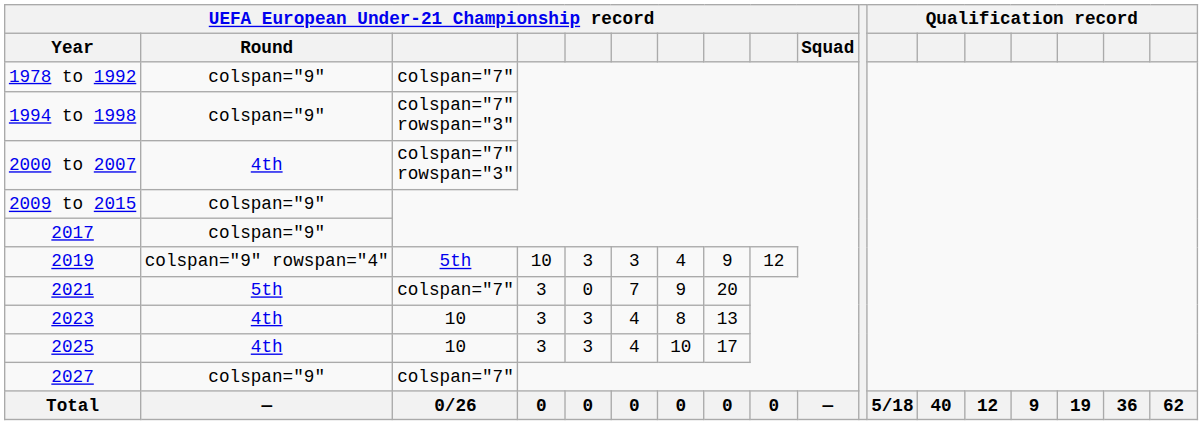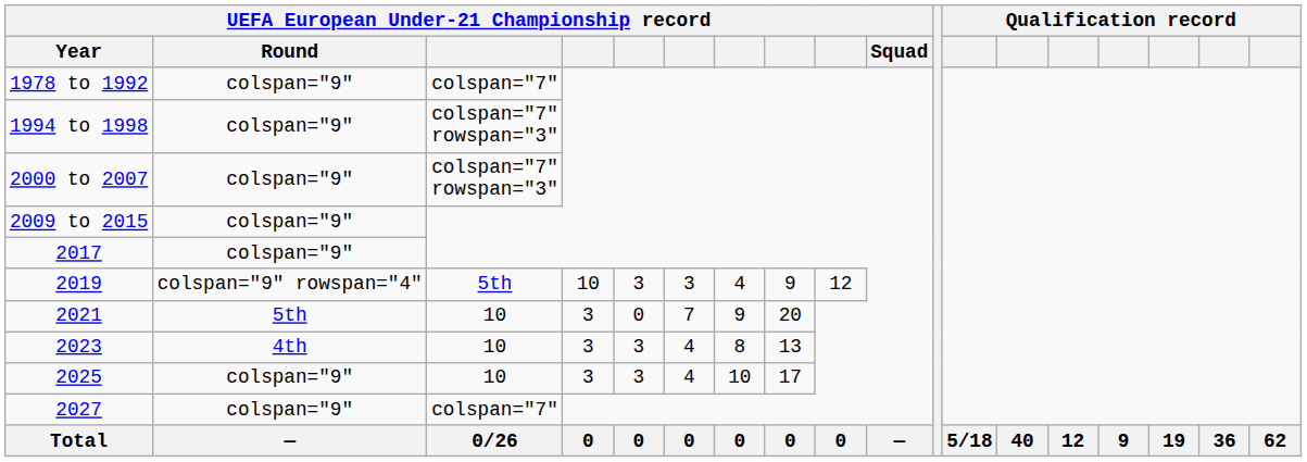2000 to 2007 | UEFA European Under-21 Championship record / Round: 4th -> colspan="9"
2021 | column 3: colspan="7" -> 10
2025 | UEFA European Under-21 Championship record / Round: 4th -> colspan="9"
